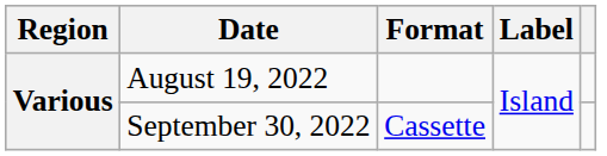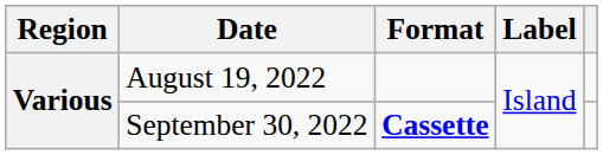September 30, 2022 | Format: normal -> bold
